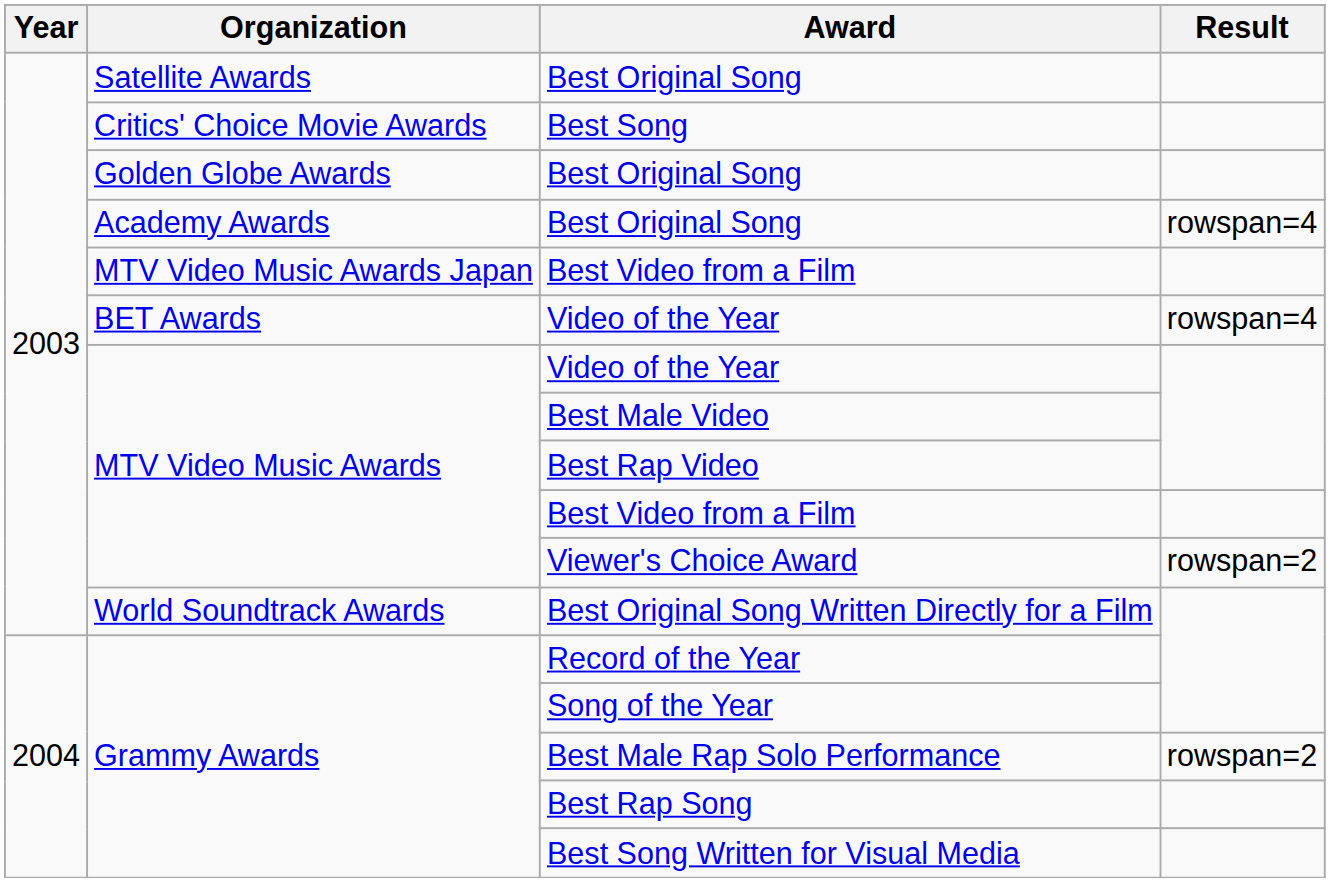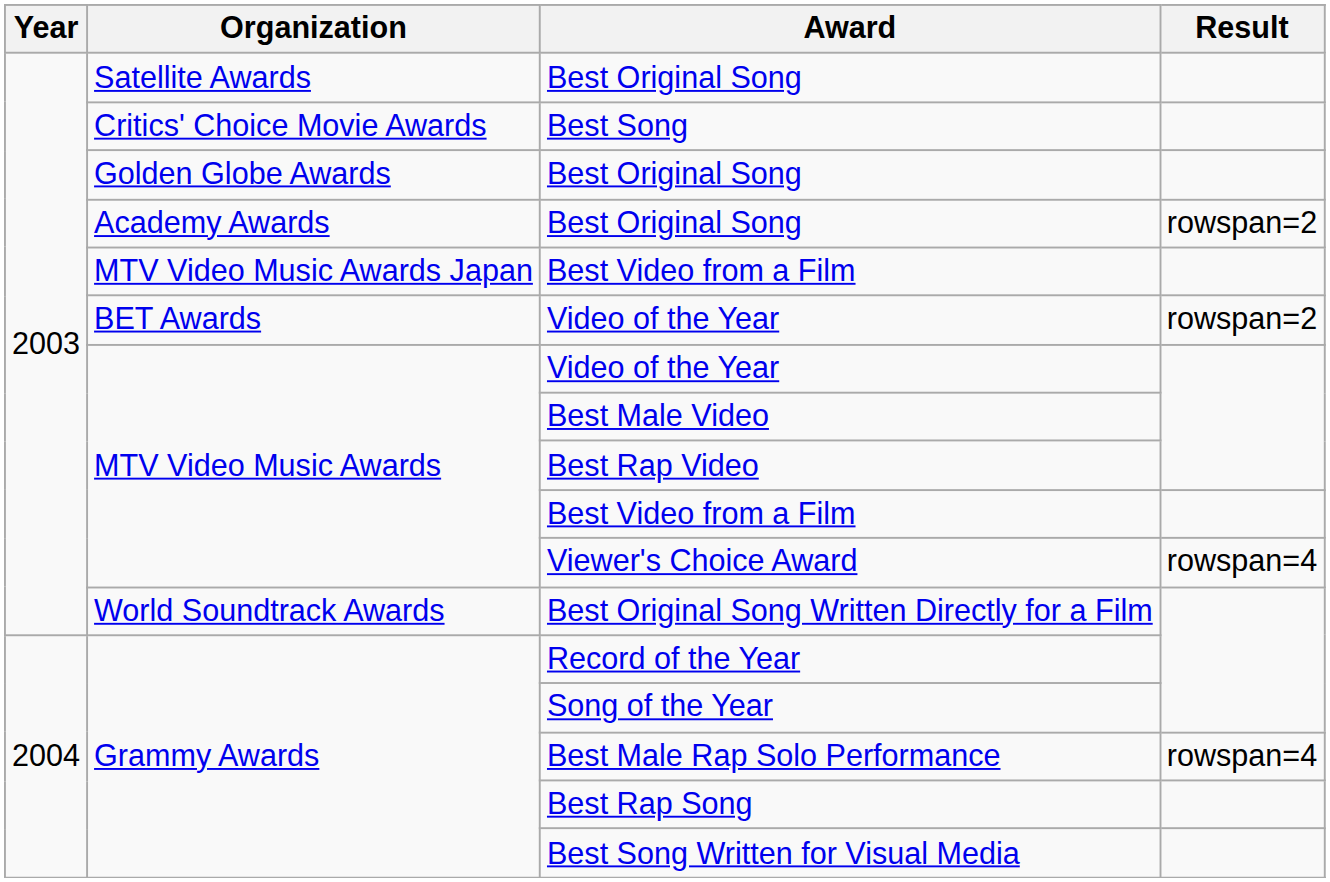Academy Awards / Best Original Song | Result: rowspan=4 -> rowspan=2
BET Awards / Video of the Year | Result: rowspan=4 -> rowspan=2
Viewer's Choice Award | Result: rowspan=2 -> rowspan=4
Best Male Rap Solo Performance | Result: rowspan=2 -> rowspan=4
